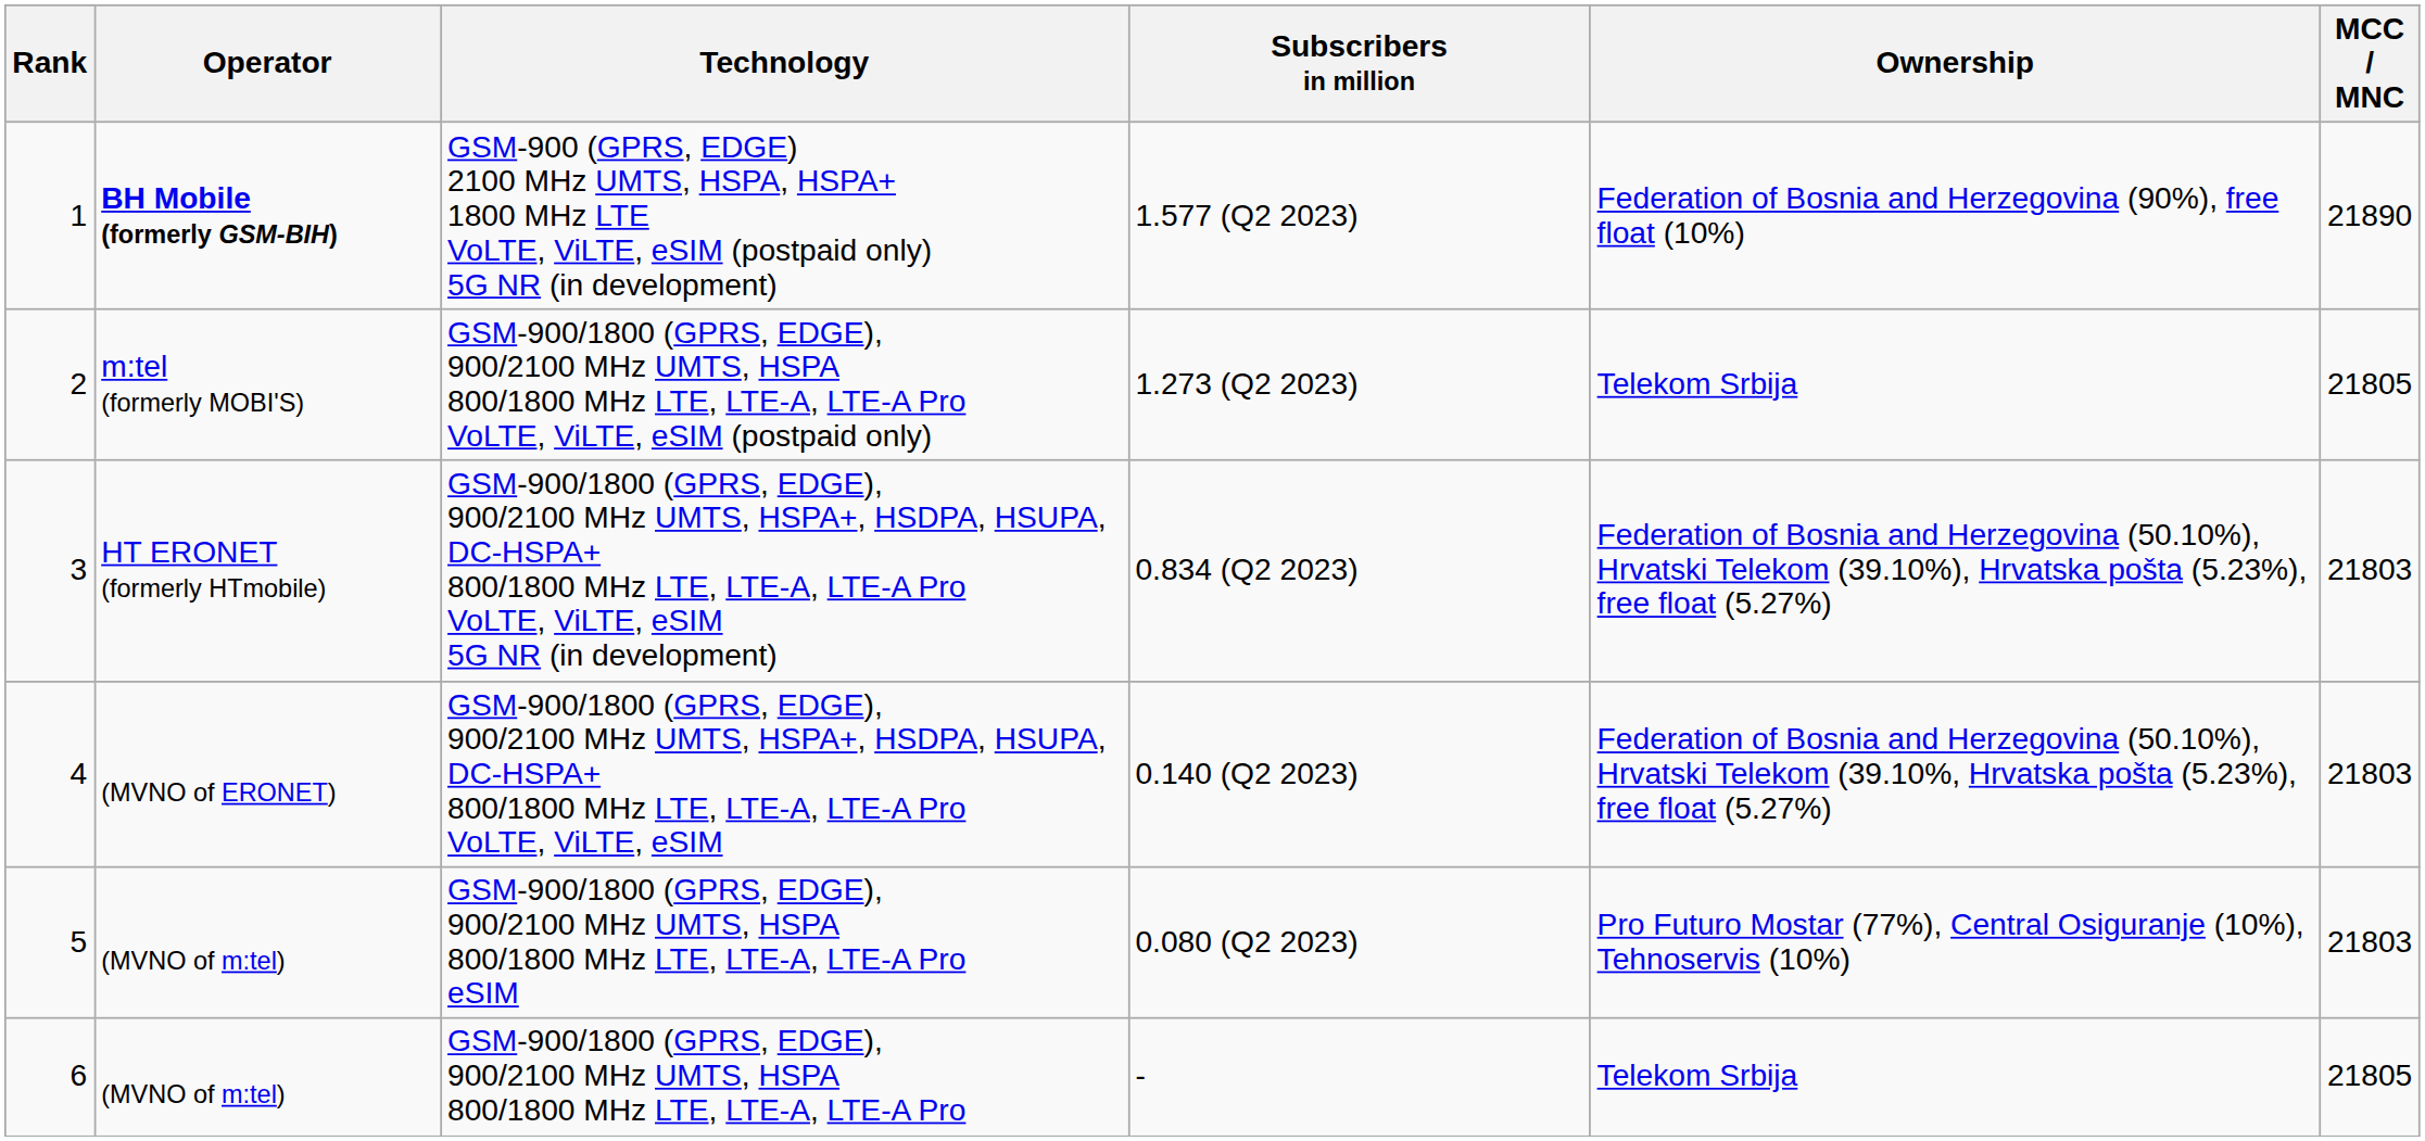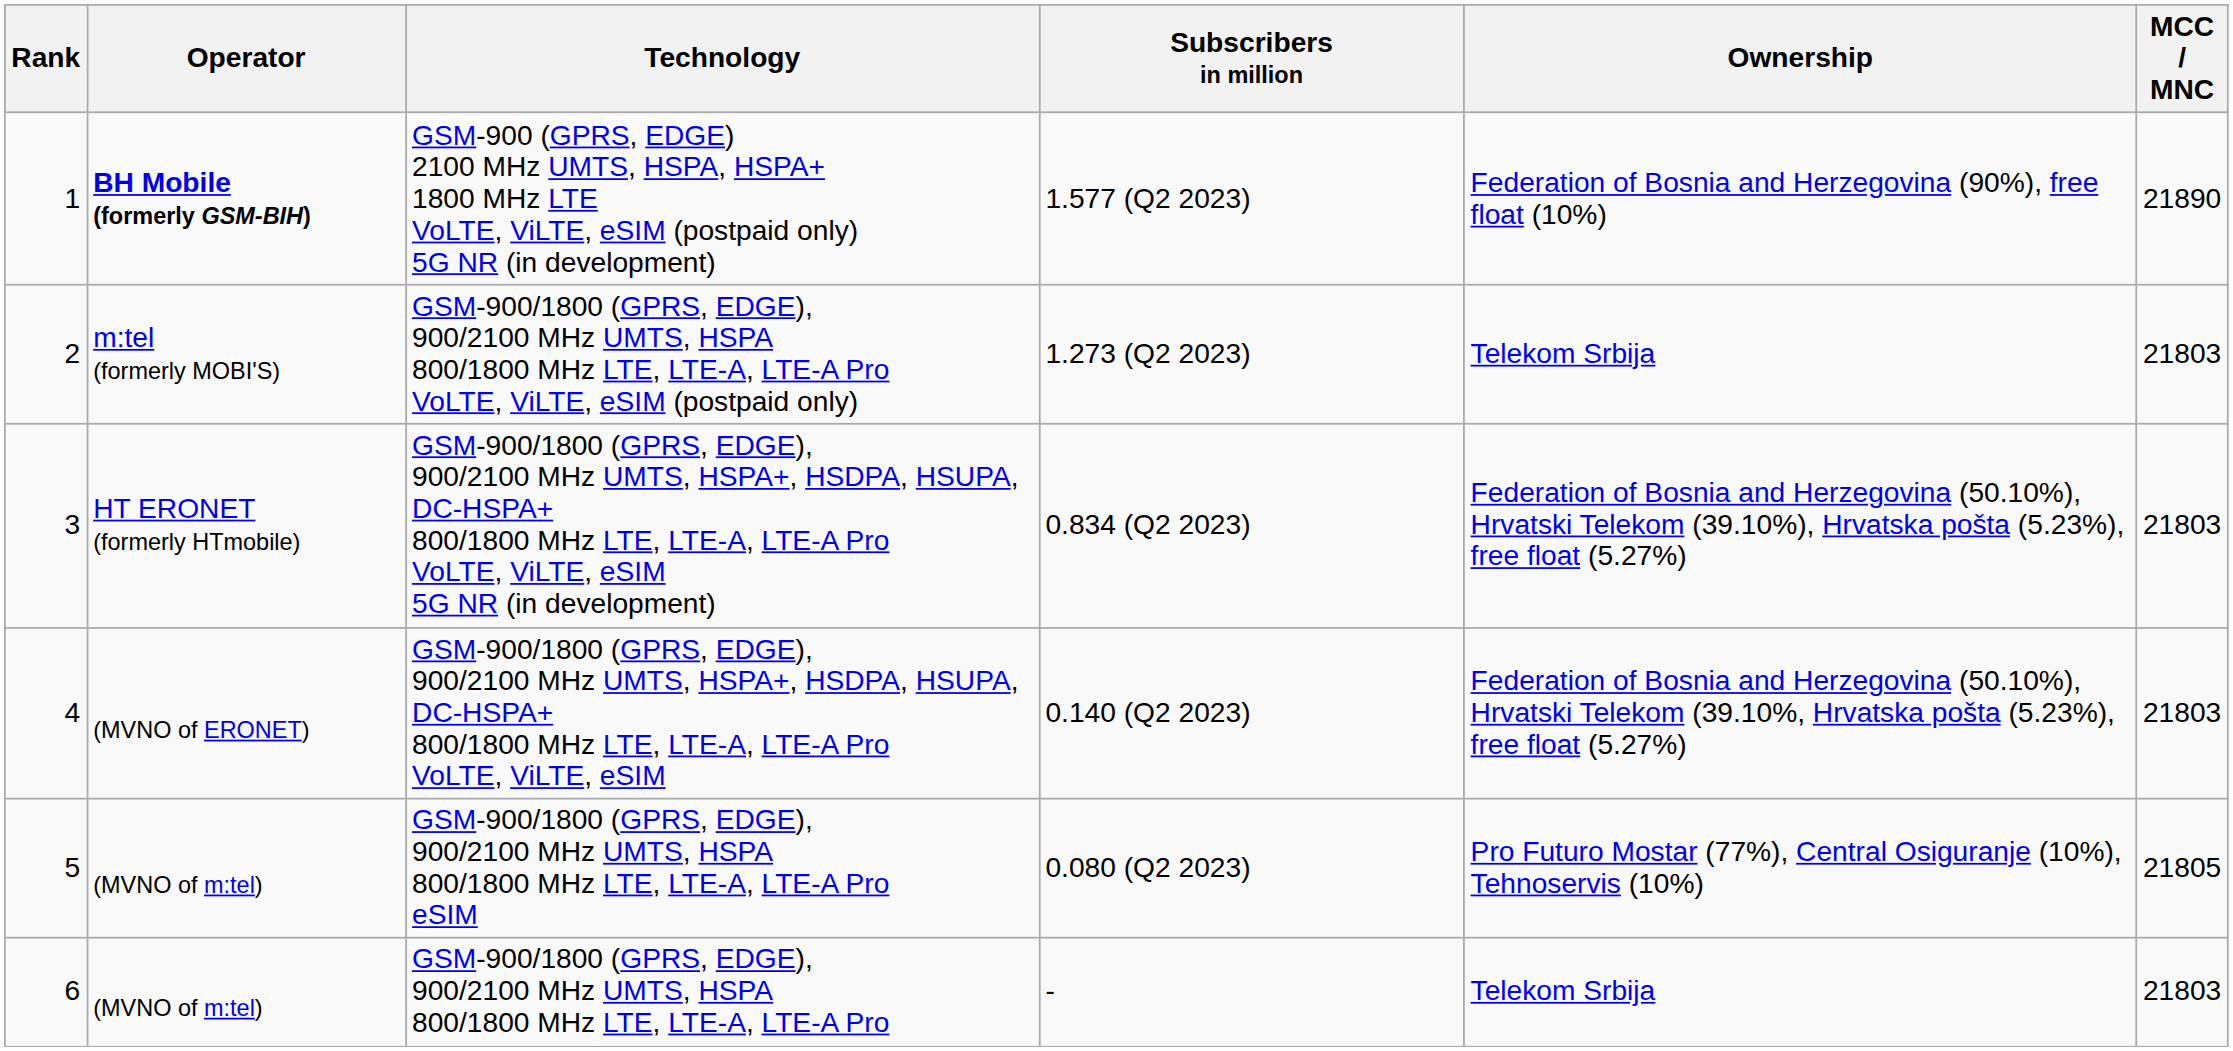row 3 | MCC / MNC: 21805 -> 21803
row 6 | MCC / MNC: 21803 -> 21805
row 7 | MCC / MNC: 21805 -> 21803
